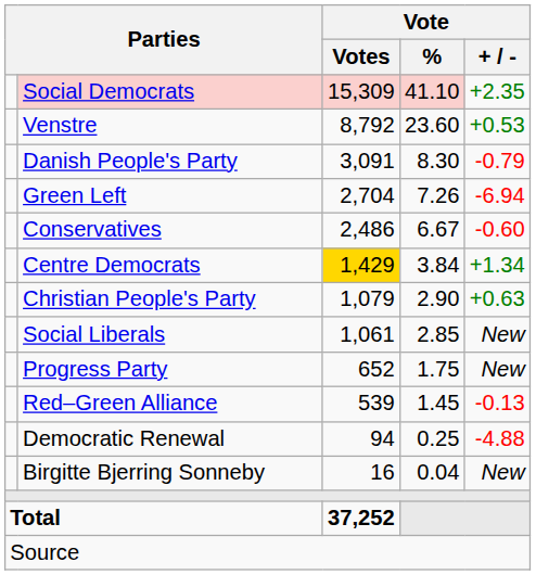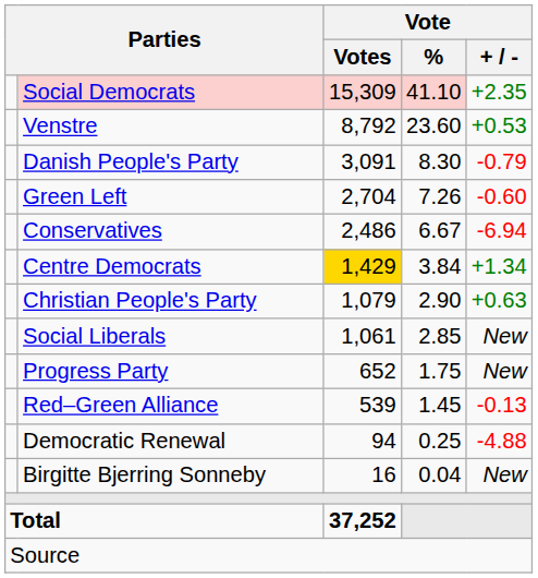Green Left | Vote / + / -: -6.94 -> -0.60
Conservatives | Vote / + / -: -0.60 -> -6.94
